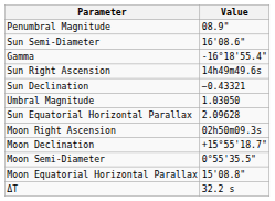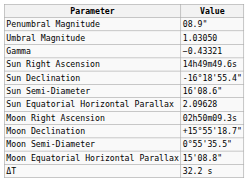rows swapped: Umbral Magnitude <-> Sun Semi-Diameter
Gamma | Value: -16°18'55.4" -> −0.43321
Sun Declination | Value: −0.43321 -> -16°18'55.4"
